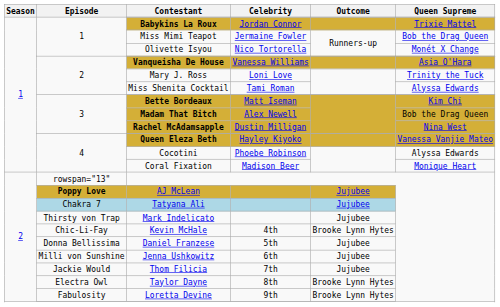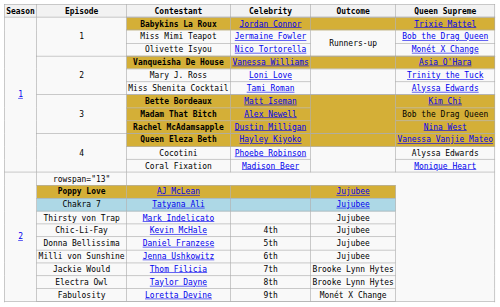Kevin McHale | Outcome: Brooke Lynn Hytes -> Jujubee
Thom Filicia | Outcome: Jujubee -> Brooke Lynn Hytes
Loretta Devine | Outcome: Brooke Lynn Hytes -> Monét X Change
